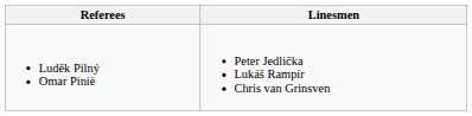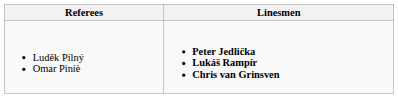Luděk Pilný Omar Piniè | Linesmen: normal -> bold
